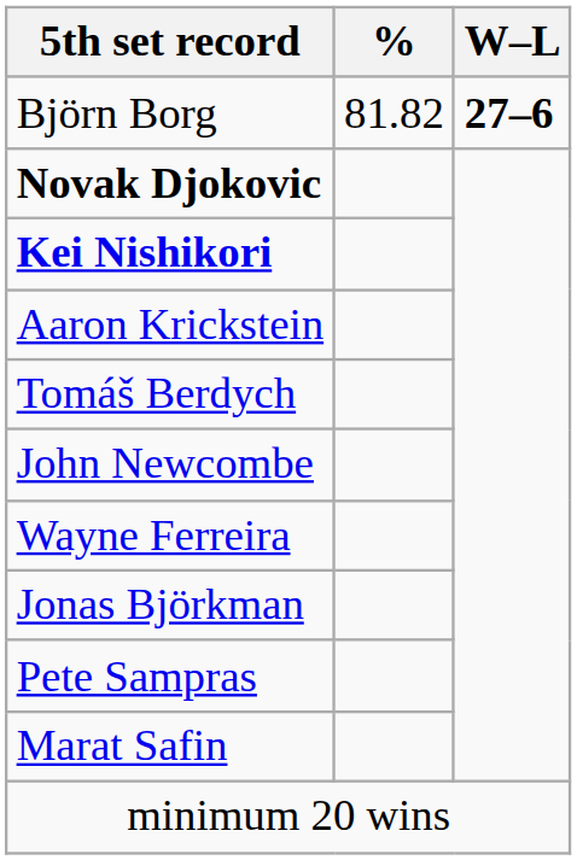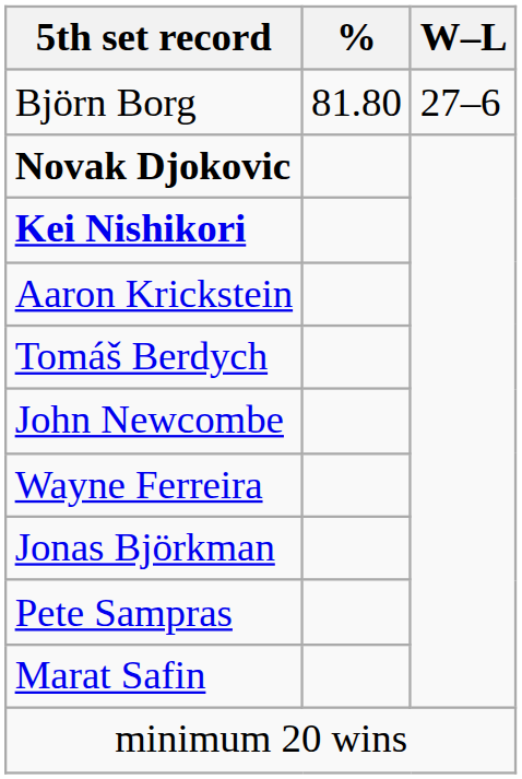Björn Borg | %: 81.82 -> 81.80
Björn Borg | W–L: bold -> normal
